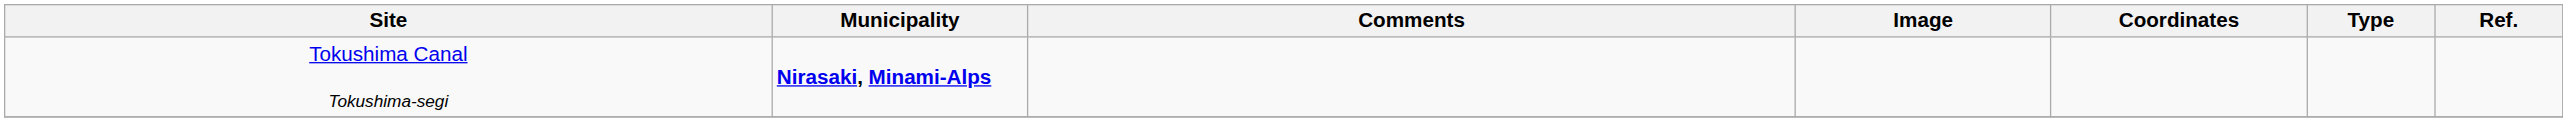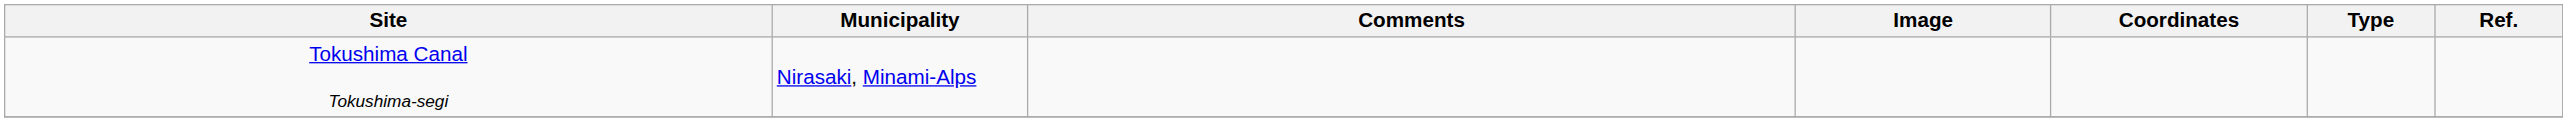Tokushima Canal Tokushima-segi | Municipality: bold -> normal
